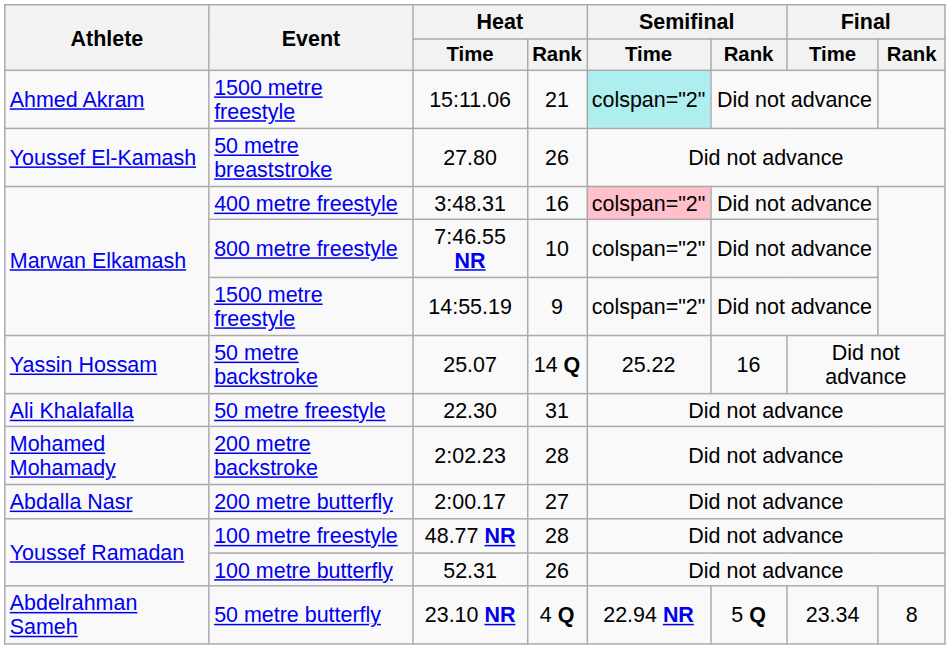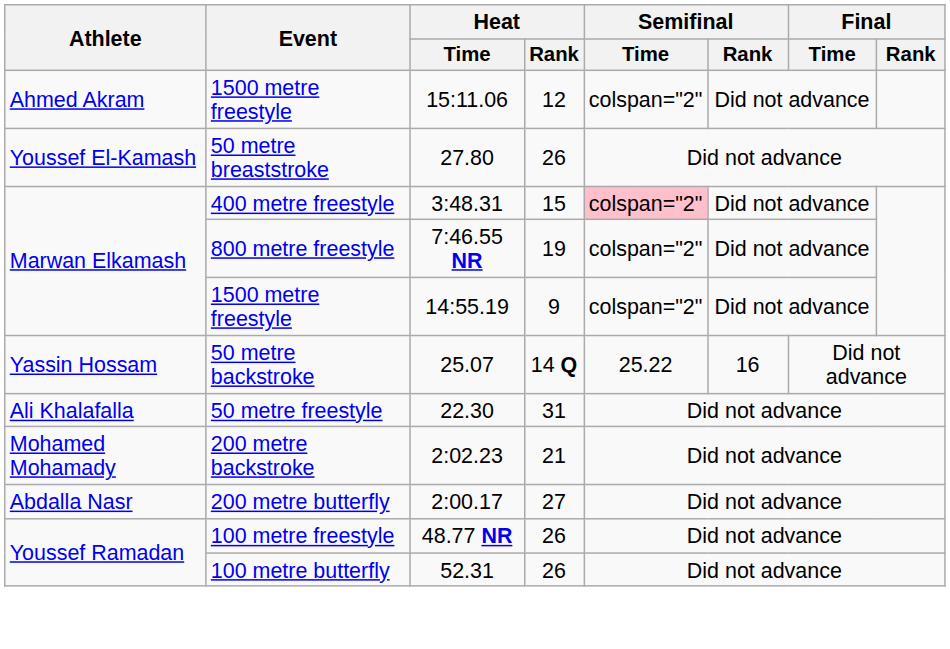1500 metre freestyle / 15:11.06 | Heat / Rank: 21 -> 12
1500 metre freestyle / 15:11.06 | Semifinal / Time: paleturquoise background -> no background
400 metre freestyle | Heat / Rank: 16 -> 15
800 metre freestyle | Heat / Rank: 10 -> 19
200 metre backstroke | Heat / Rank: 28 -> 21
100 metre freestyle | Heat / Rank: 28 -> 26
- row: Abdelrahman Sameh | 50 metre butterfly | 23.10 NR | 4 Q | 22.94 NR | 5 Q | 23.34 | 8
